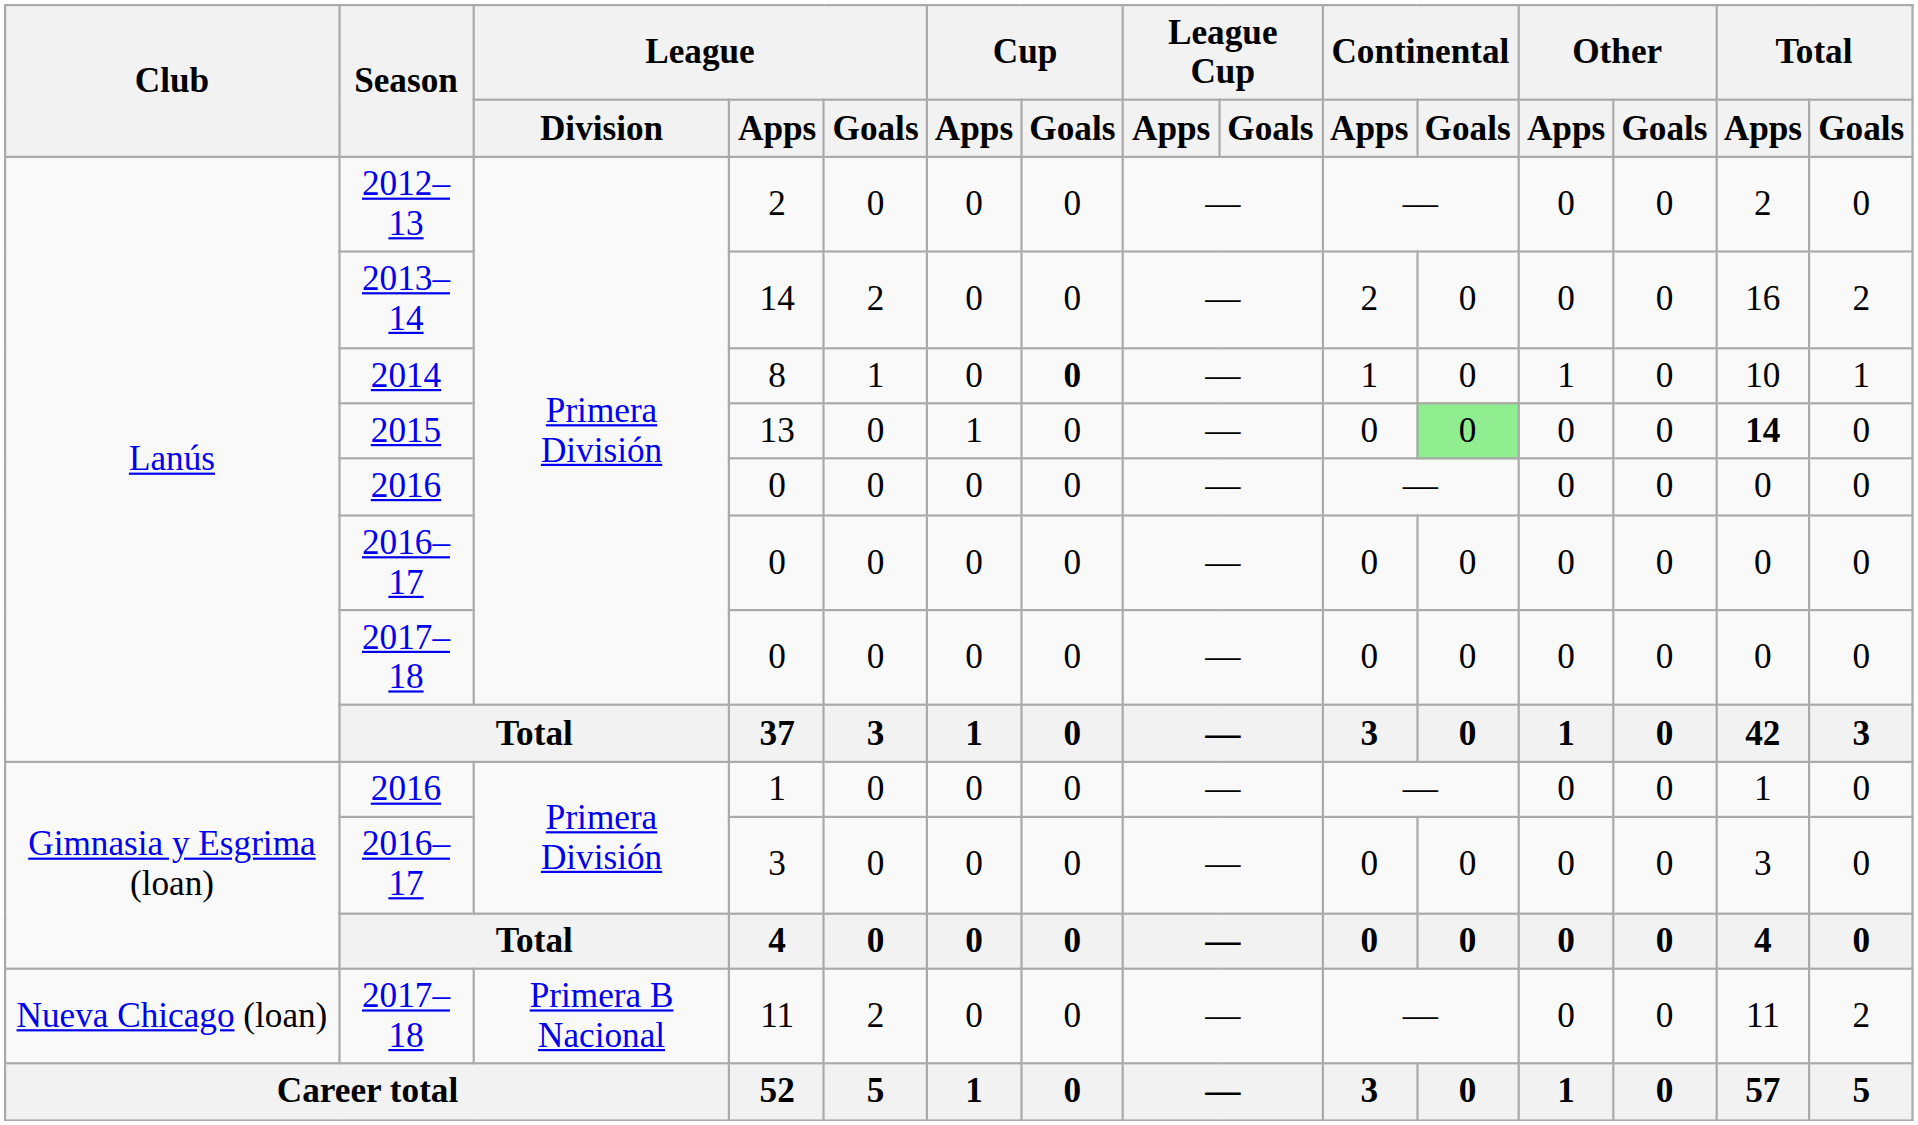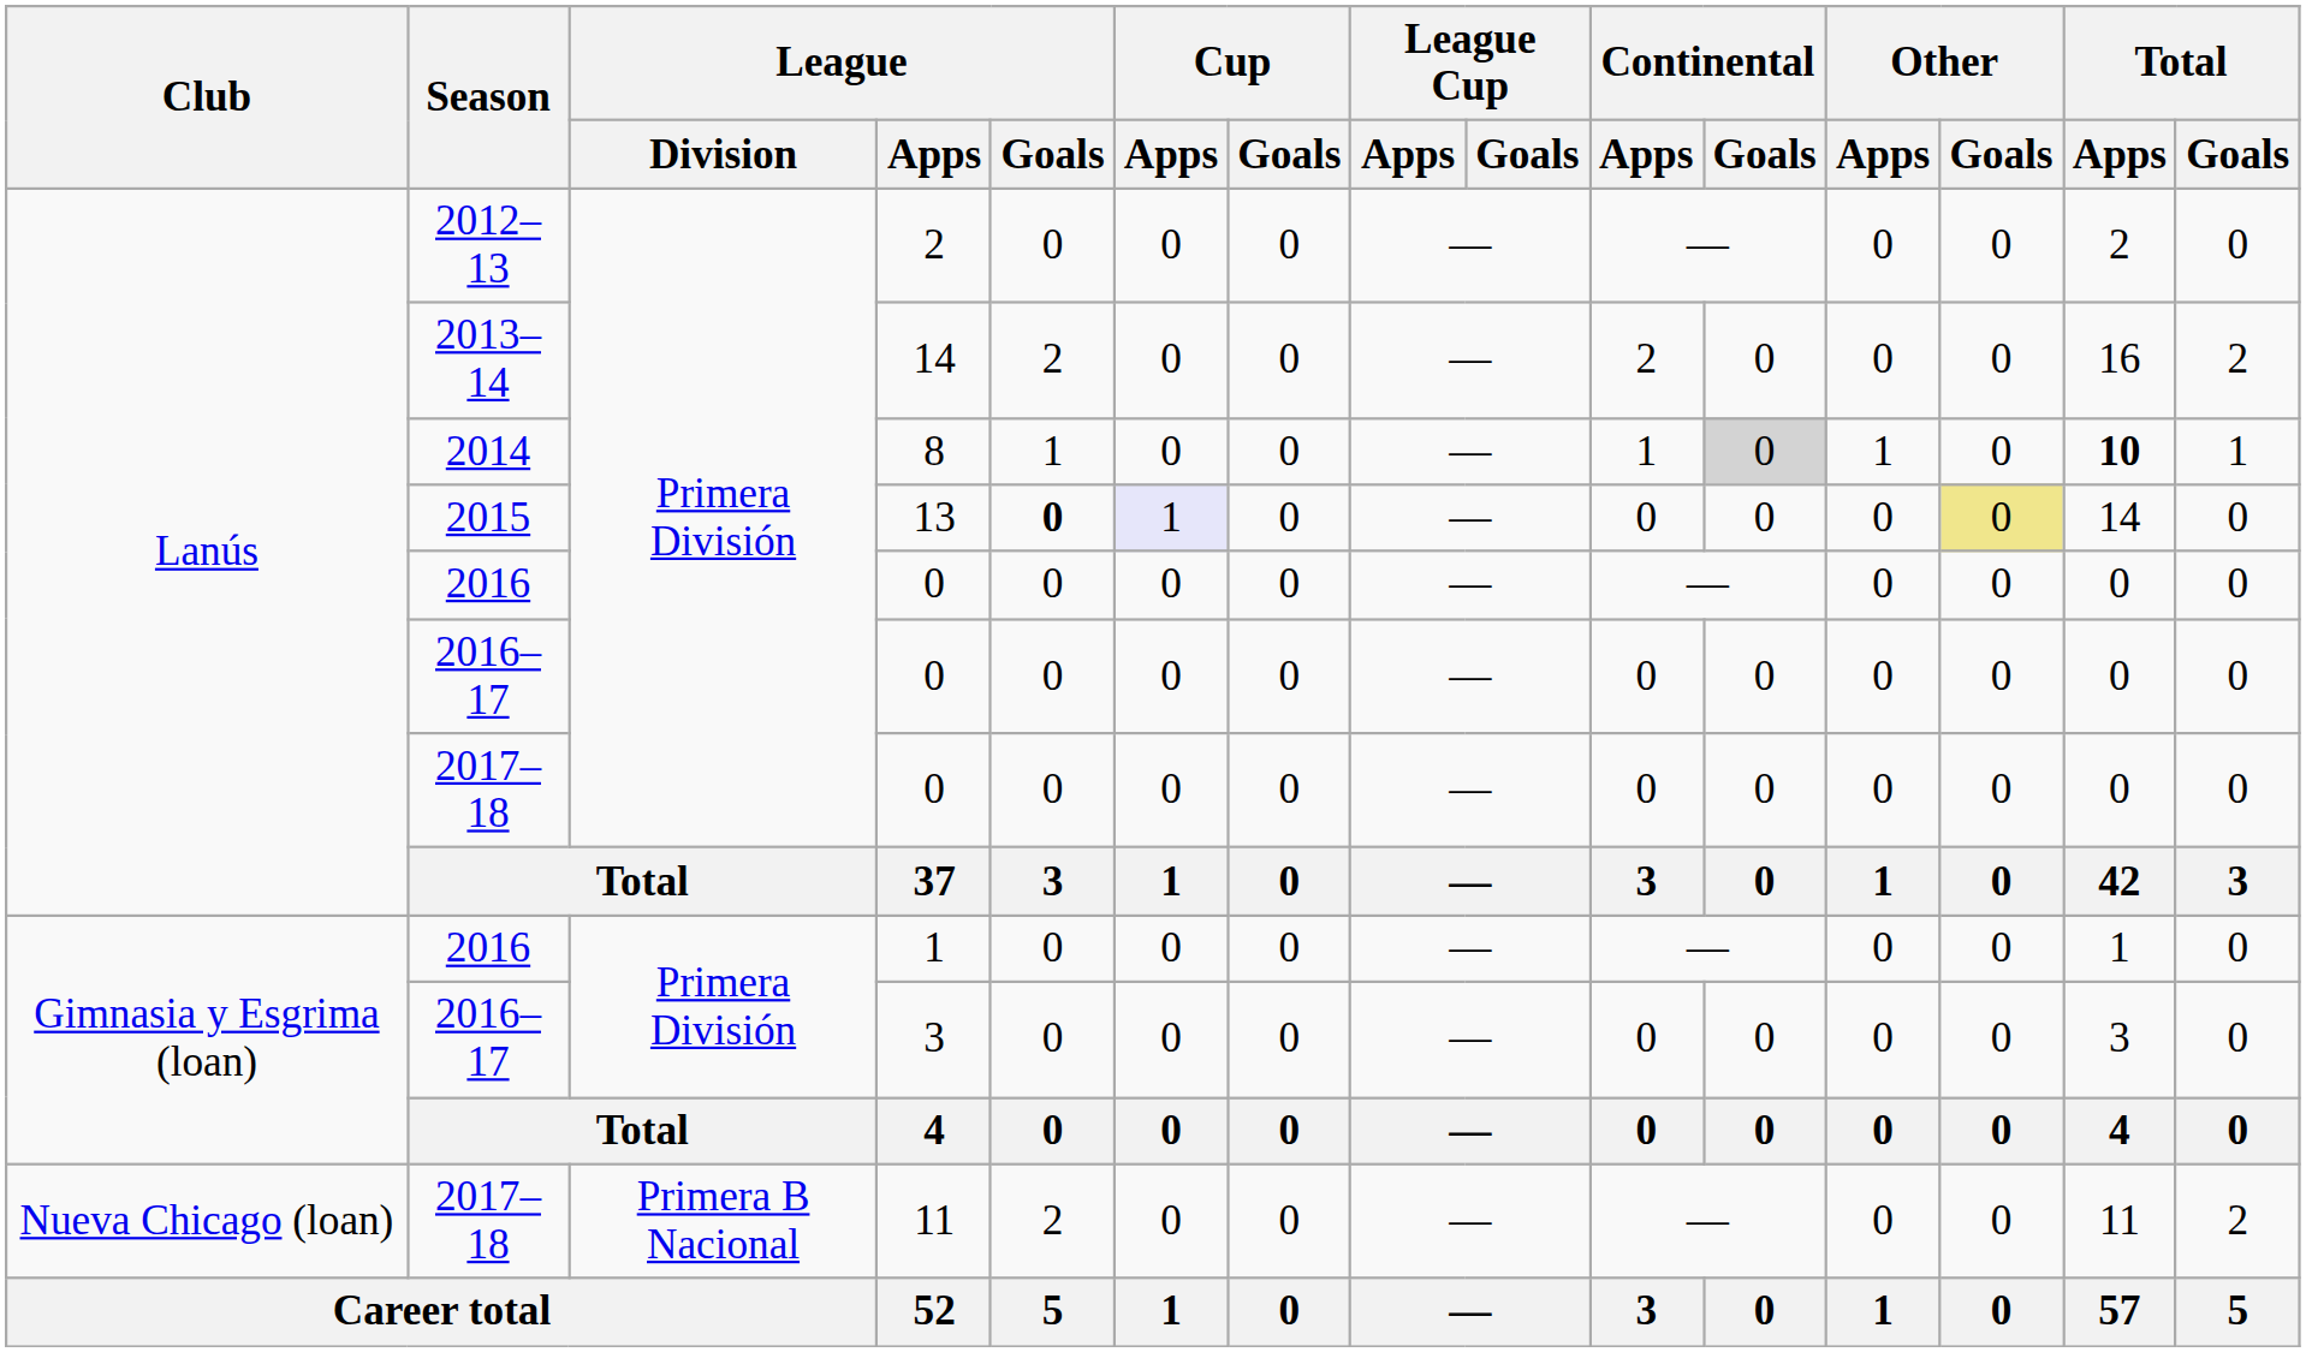8 | Cup / Goals: bold -> normal
8 | Continental / Goals: no background -> lightgrey background
8 | Total / Apps: normal -> bold
13 | League / Goals: normal -> bold
13 | Cup / Apps: no background -> lavender background
13 | Continental / Goals: lightgreen background -> no background
13 | Other / Goals: no background -> khaki background
13 | Total / Apps: bold -> normal
